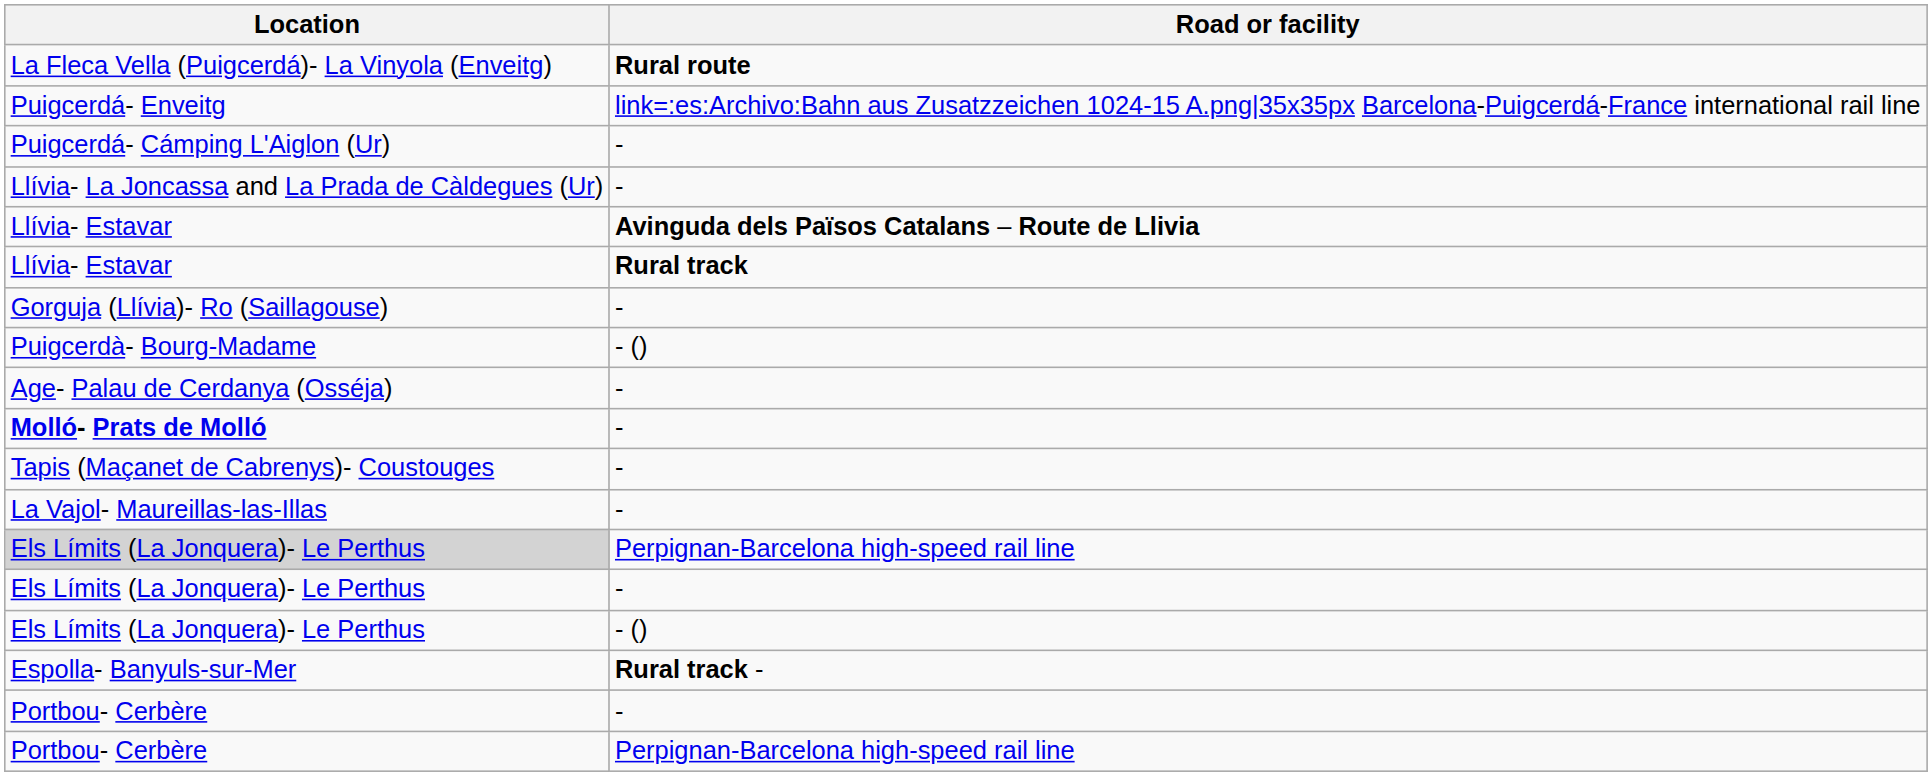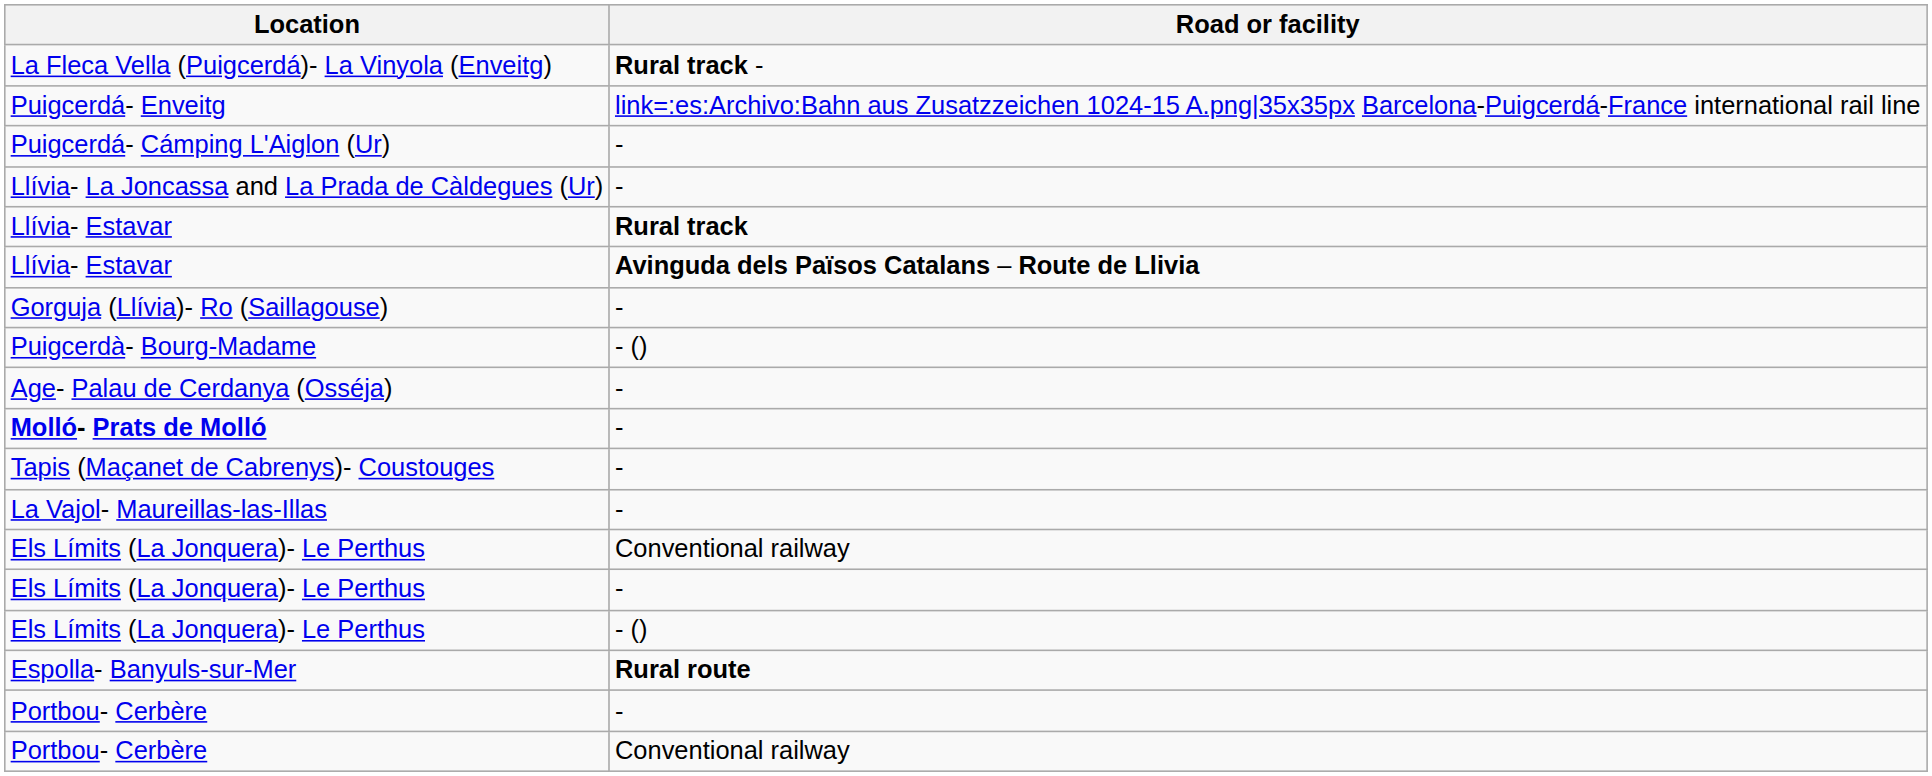row 2 | Road or facility: Rural route -> Rural track -
row 6 | Road or facility: Avinguda dels Països Catalans – Route de Llivia -> Rural track
row 7 | Road or facility: Rural track -> Avinguda dels Països Catalans – Route de Llivia
row 14 | Location: lightgrey background -> no background
row 14 | Road or facility: Perpignan-Barcelona high-speed rail line -> Conventional railway
row 17 | Road or facility: Rural track - -> Rural route
row 19 | Road or facility: Perpignan-Barcelona high-speed rail line -> Conventional railway
